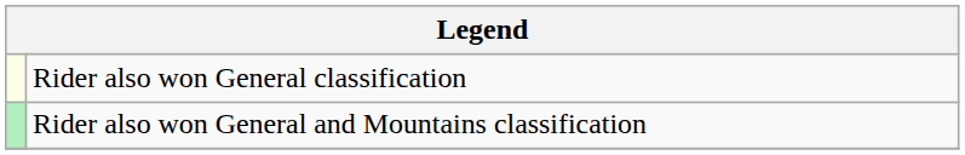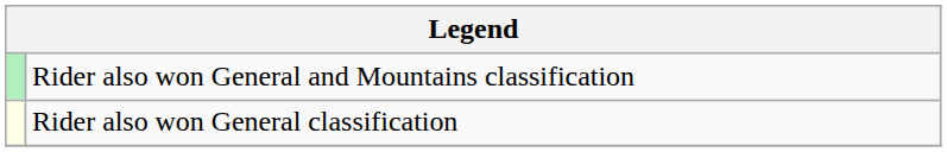rows swapped: Rider also won General classification <-> Rider also won General and Mountains classification
